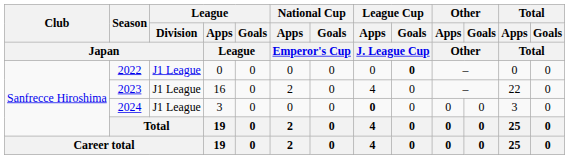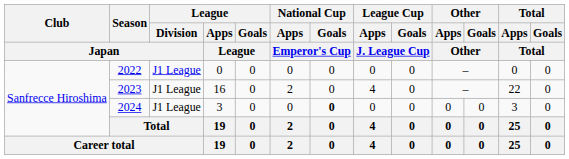2022 | League Cup / Goals / J. League Cup: bold -> normal
2024 | National Cup / Goals / Emperor's Cup: normal -> bold
2024 | League Cup / Apps / J. League Cup: bold -> normal
